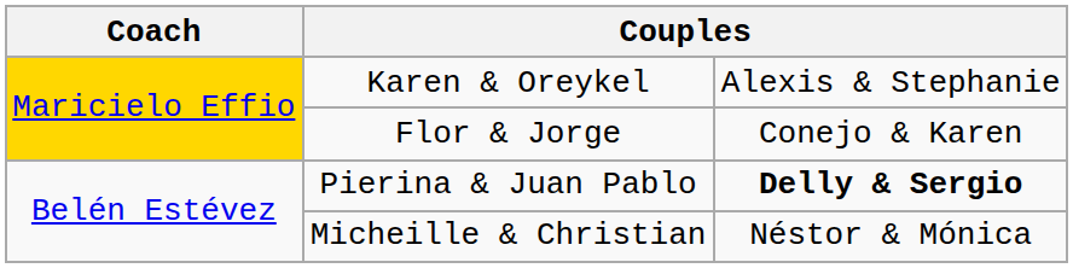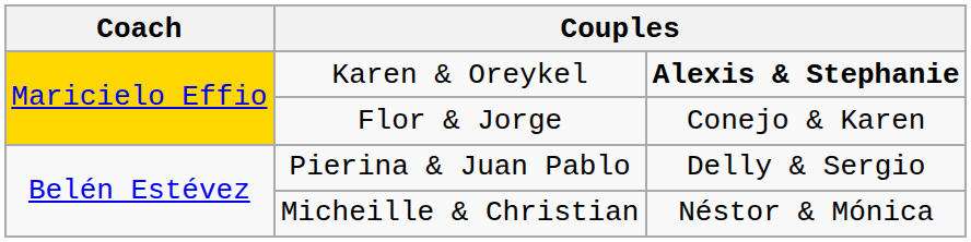Karen & Oreykel | column 3: normal -> bold
Pierina & Juan Pablo | column 3: bold -> normal
